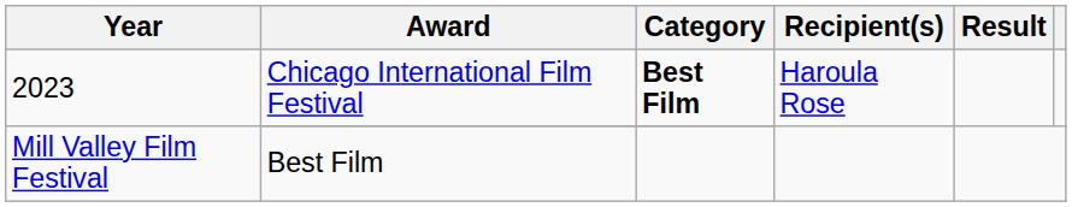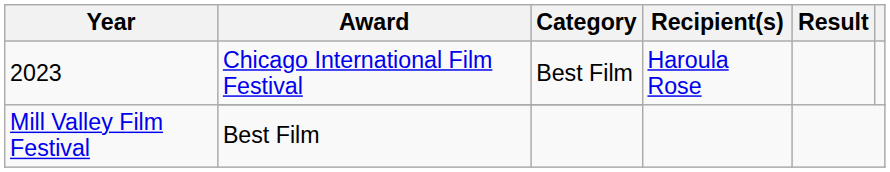2023 / Chicago International Film Festival | Category: bold -> normal
